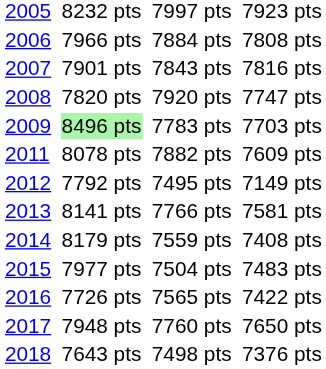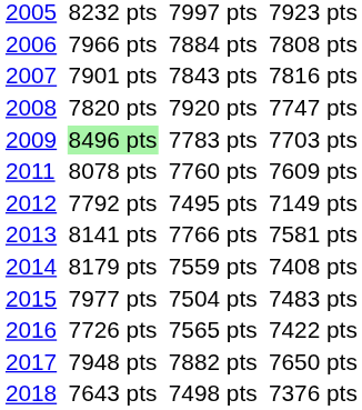8078 pts | column 3: 7882 pts -> 7760 pts
7948 pts | column 3: 7760 pts -> 7882 pts
